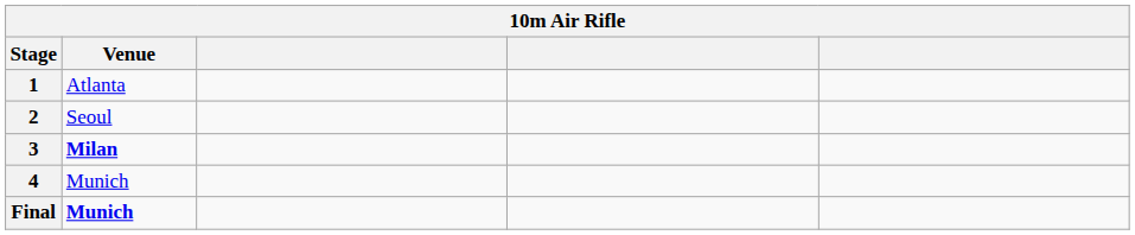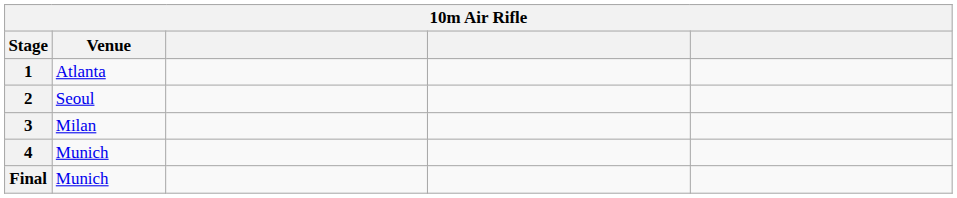3 | Venue: bold -> normal
Final | Venue: bold -> normal
